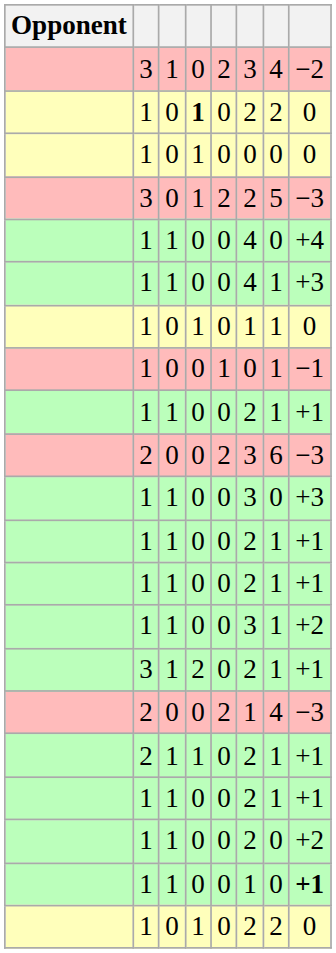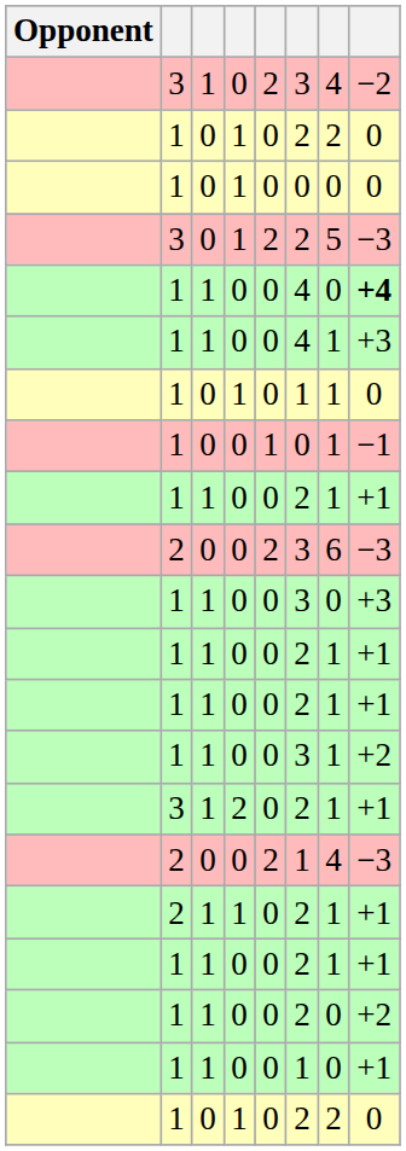row 3 | column 4: bold -> normal
row 6 | column 8: normal -> bold
row 21 | column 8: bold -> normal
